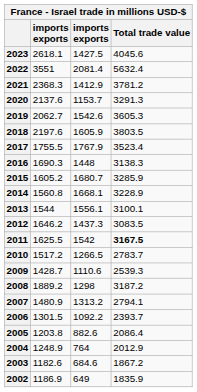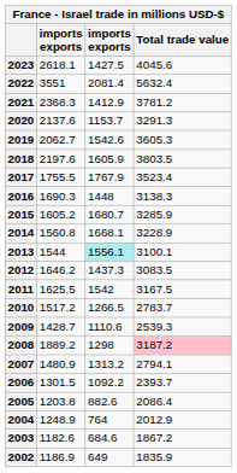2013 | column 3: no background -> paleturquoise background
2011 | Total trade value: bold -> normal
2008 | Total trade value: no background -> pink background
